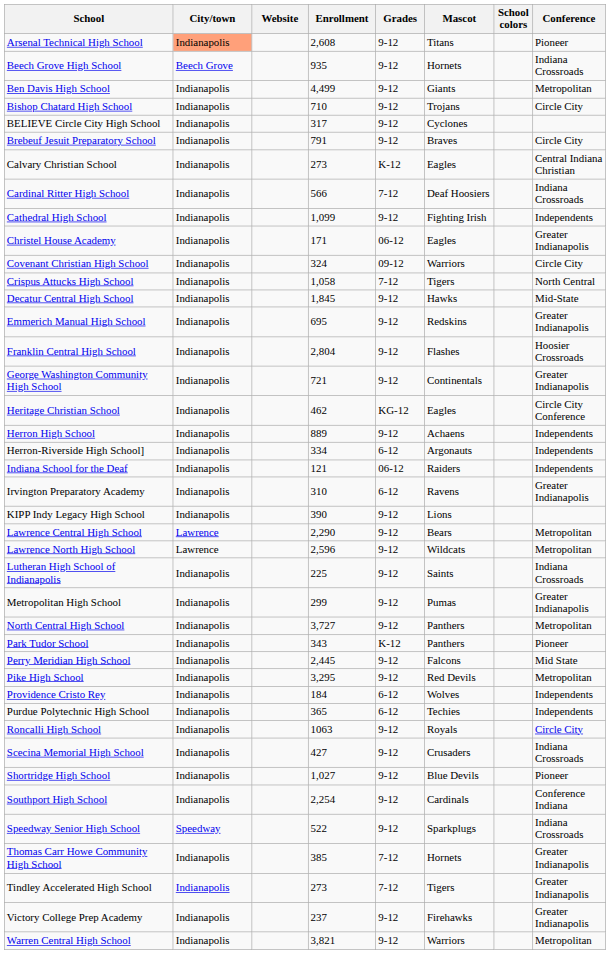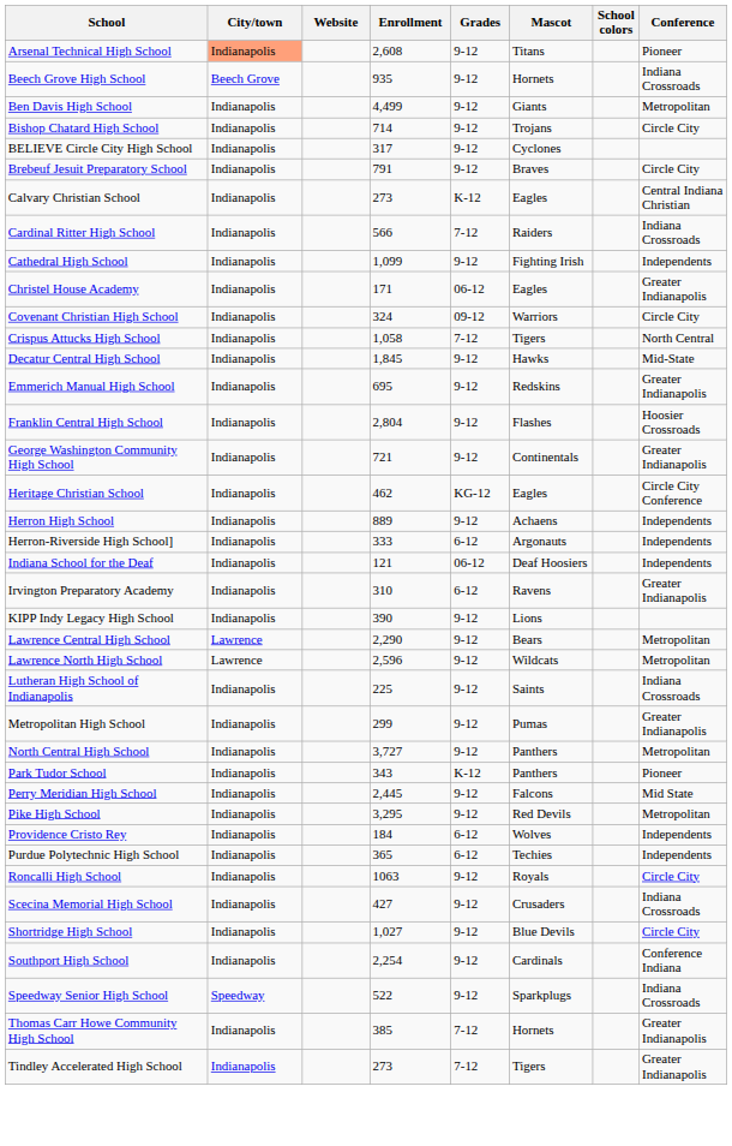Bishop Chatard High School | Enrollment: 710 -> 714
Cardinal Ritter High School | Mascot: Deaf Hoosiers -> Raiders
Herron-Riverside High School] | Enrollment: 334 -> 333
Indiana School for the Deaf | Mascot: Raiders -> Deaf Hoosiers
Shortridge High School | Conference: Pioneer -> Circle City
- row: Victory College Prep Academy | Indianapolis | 237 | 9-12 | Firehawks | Greater Indianapolis
- row: Warren Central High School | Indianapolis | 3,821 | 9-12 | Warriors | Metropolitan
